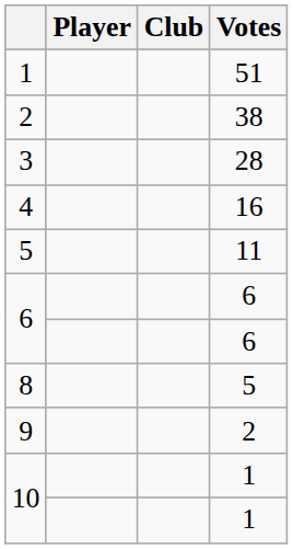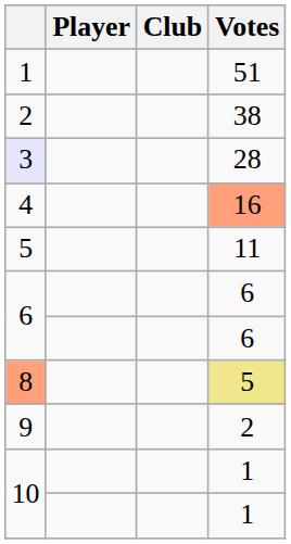3 | column 1: no background -> lavender background
4 | Votes: no background -> lightsalmon background
8 | column 1: no background -> lightsalmon background
8 | Votes: no background -> khaki background
